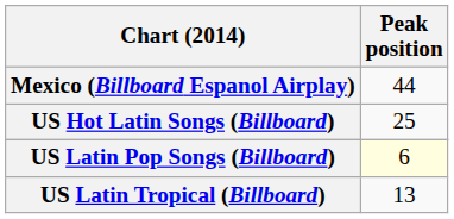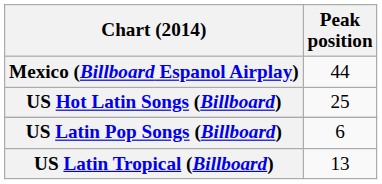US Latin Pop Songs (Billboard) | Peak position: lightyellow background -> no background
